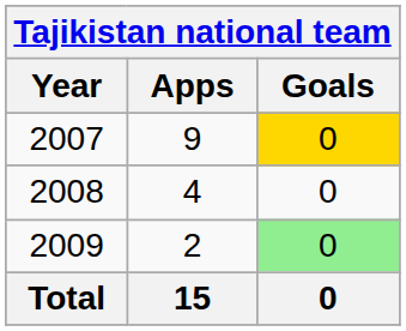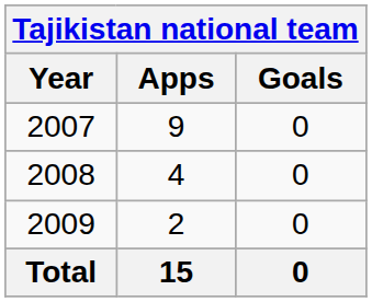2007 | Goals: gold background -> no background
2009 | Goals: lightgreen background -> no background
